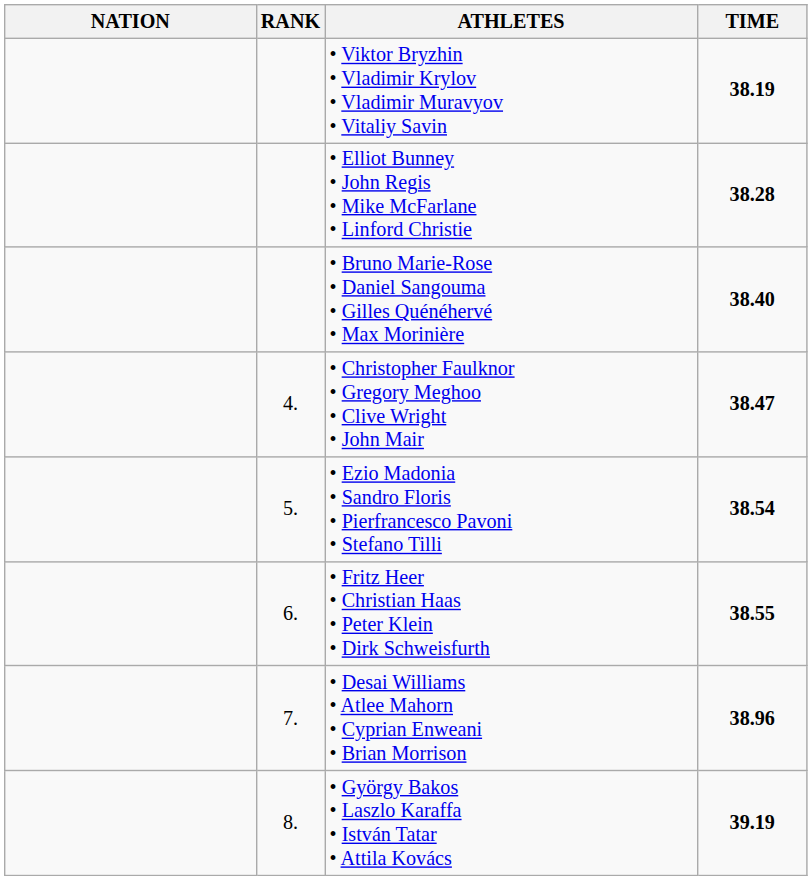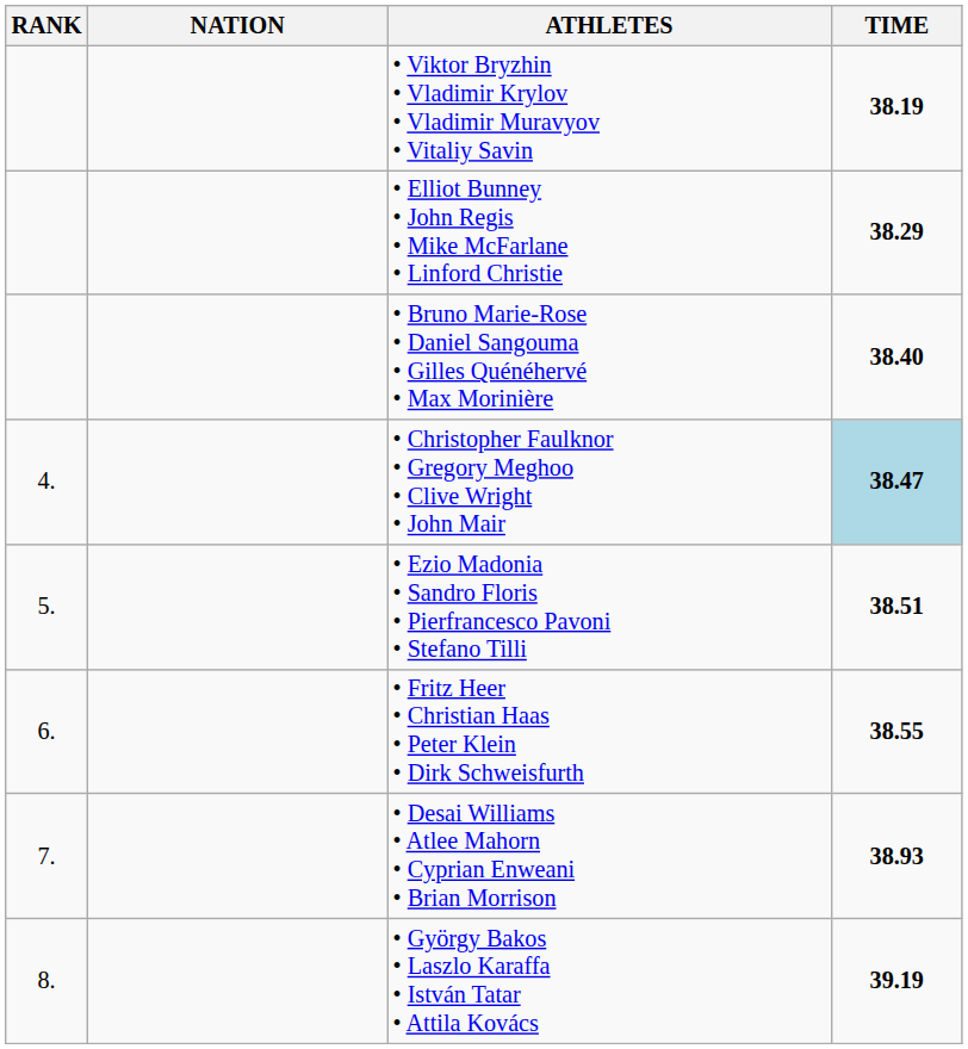columns swapped: RANK <-> NATION
row 3 | TIME: 38.28 -> 38.29
row 5 | TIME: no background -> lightblue background
row 6 | TIME: 38.54 -> 38.51
row 8 | TIME: 38.96 -> 38.93
